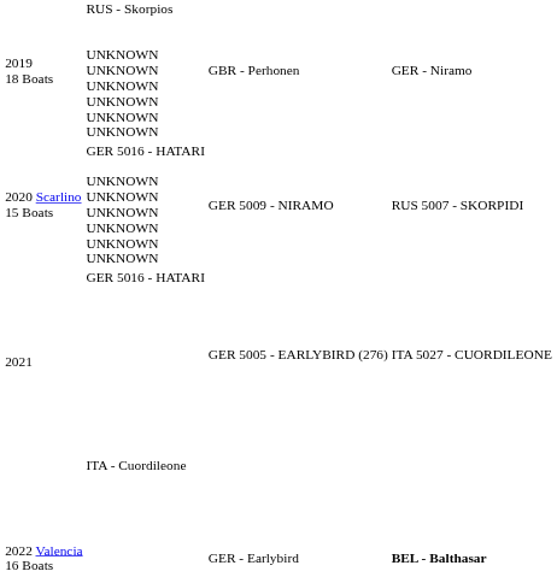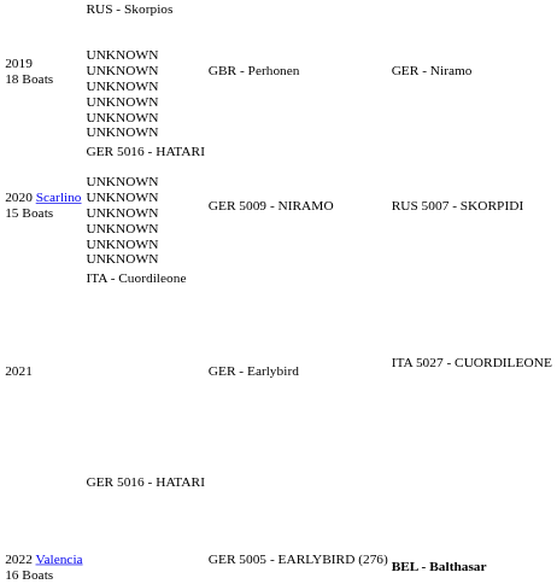2021 | column 2: GER 5016 - HATARI -> ITA - Cuordileone
2021 | column 3: GER 5005 - EARLYBIRD (276) -> GER - Earlybird
2022 Valencia 16 Boats | column 2: ITA - Cuordileone -> GER 5016 - HATARI
2022 Valencia 16 Boats | column 3: GER - Earlybird -> GER 5005 - EARLYBIRD (276)
